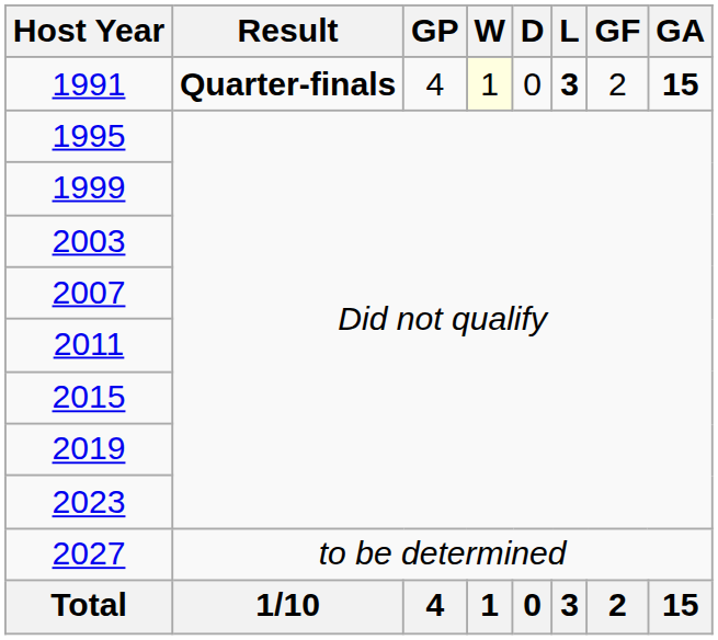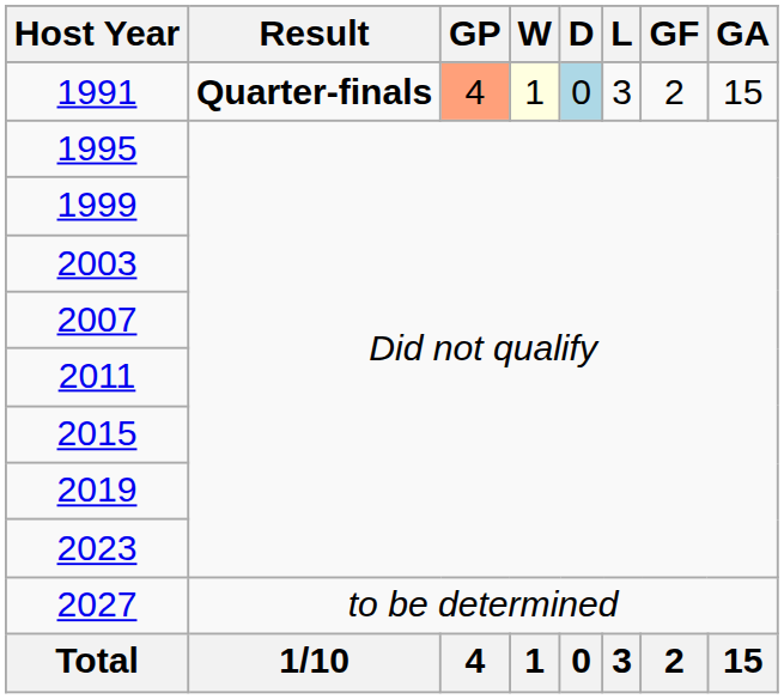1991 | GP: no background -> lightsalmon background
1991 | D: no background -> lightblue background
1991 | L: bold -> normal
1991 | GA: bold -> normal
